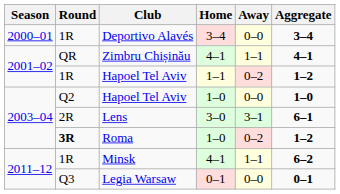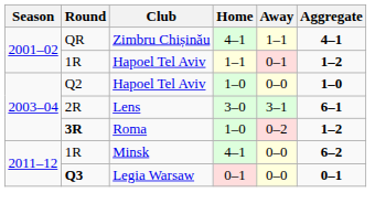- row: 2000–01 | 1R | Deportivo Alavés | 3–4 | 0–0 | 3–4
Hapoel Tel Aviv / 1–1 | Away: 0–2 -> 0–1
Minsk | Away: 1–1 -> 0–0
Legia Warsaw | Round: normal -> bold
